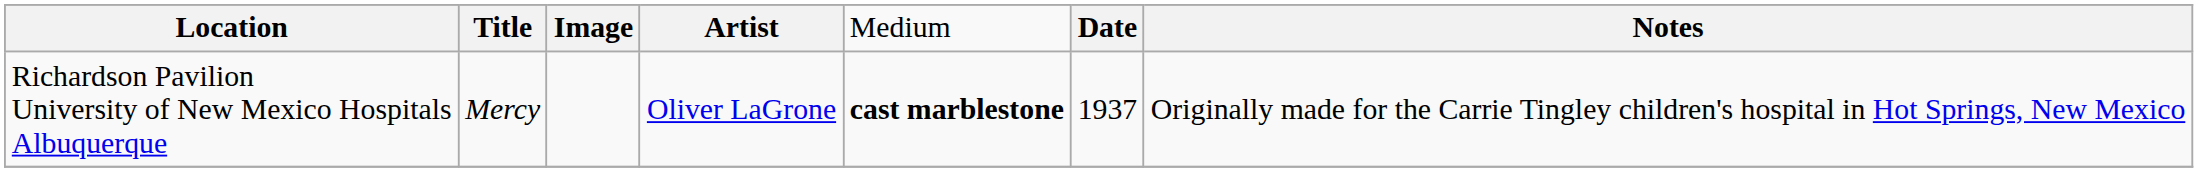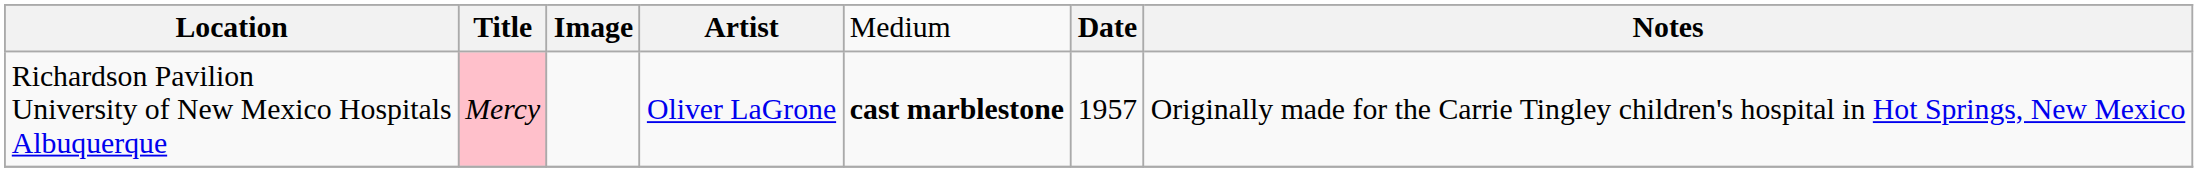row 2 | column 2: no background -> pink background
row 2 | column 6: 1937 -> 1957
